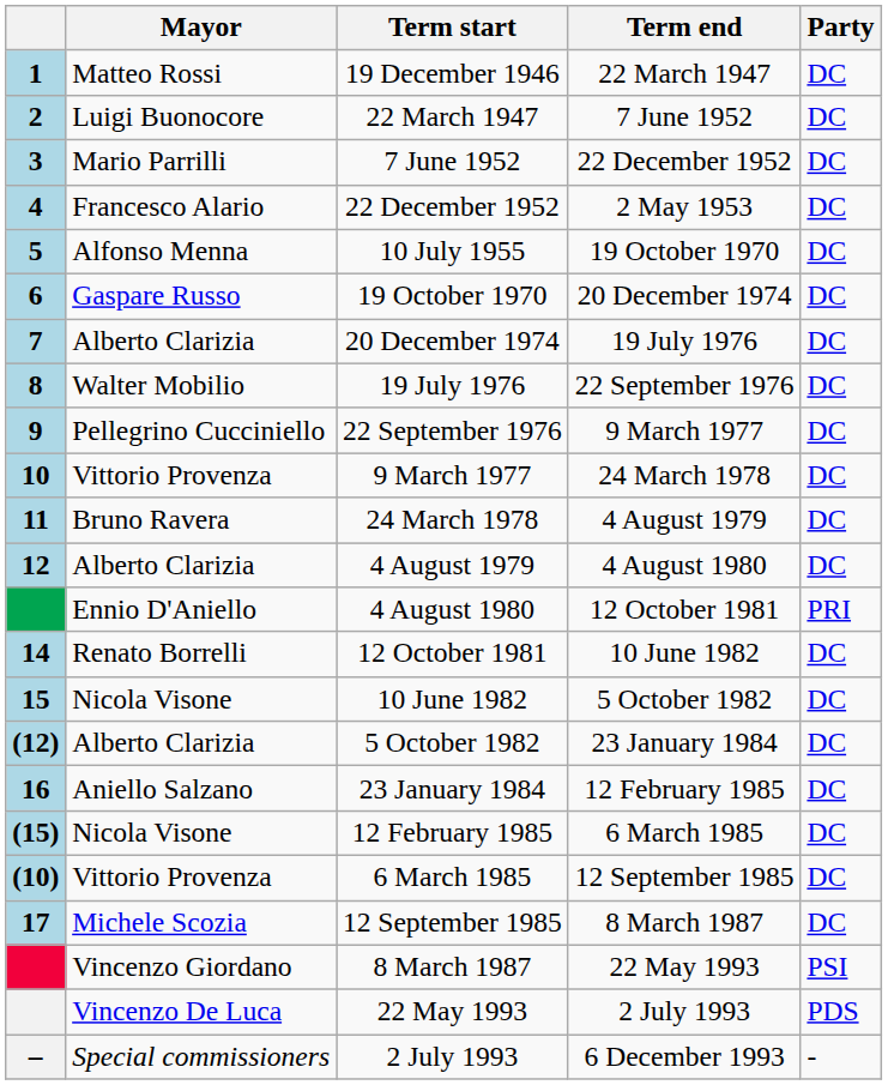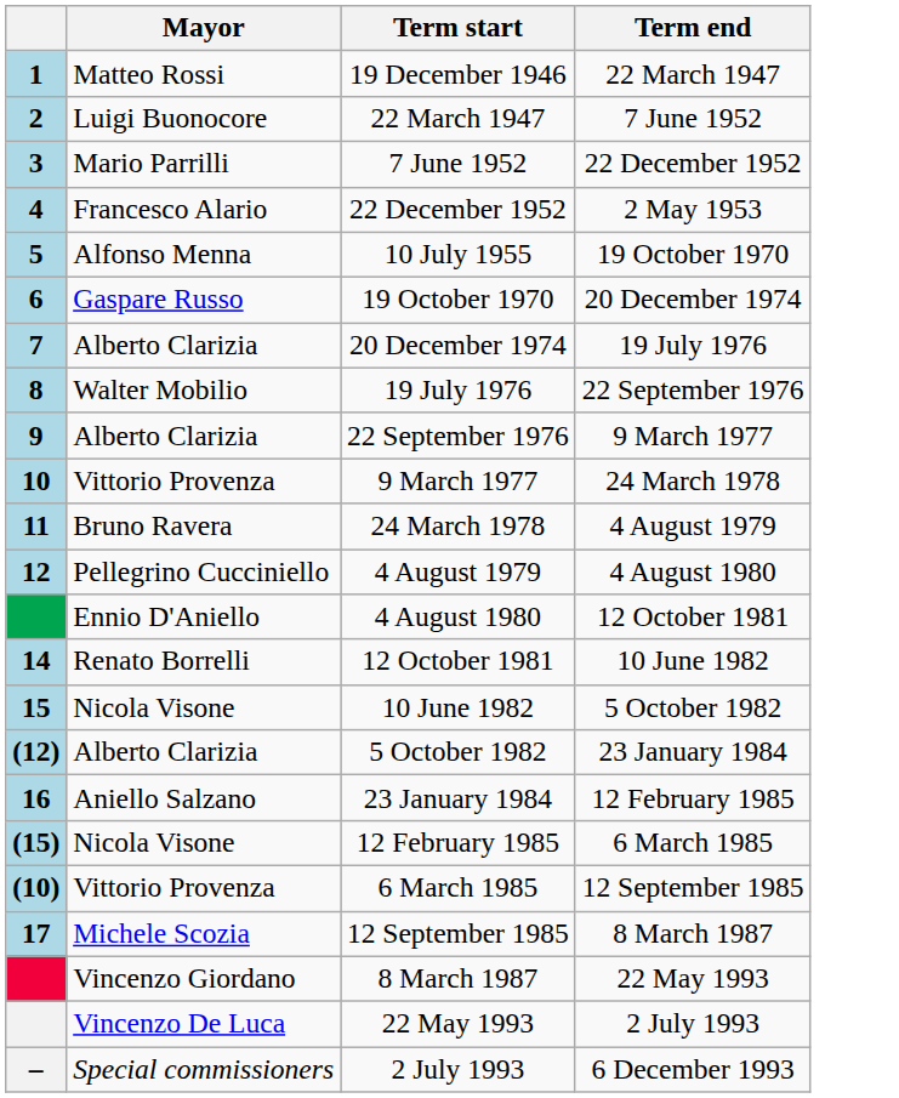- column: Party | DC | DC | DC | DC | DC | DC | DC | DC | DC | DC | DC | DC | PRI | DC | DC | DC | DC | DC | DC | DC | PSI | PDS | -
9 | Mayor: Pellegrino Cucciniello -> Alberto Clarizia
12 | Mayor: Alberto Clarizia -> Pellegrino Cucciniello
